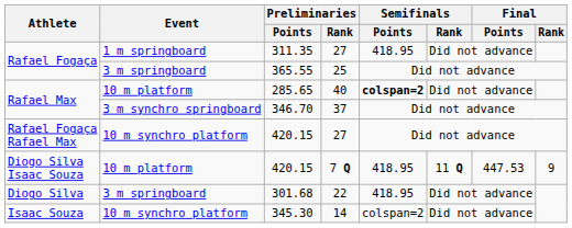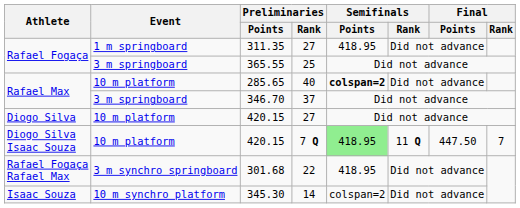346.70 | Event: 3 m synchro springboard -> 3 m springboard
420.15 / 27 | Athlete: Rafael Fogaça Rafael Max -> Diogo Silva
420.15 / 27 | Event: 10 m synchro platform -> 10 m platform
420.15 / 7 Q | Semifinals / Points: no background -> lightgreen background
420.15 / 7 Q | Final / Points: 447.53 -> 447.50
420.15 / 7 Q | Final / Rank: 9 -> 7
301.68 | Athlete: Diogo Silva -> Rafael Fogaça Rafael Max
301.68 | Event: 3 m springboard -> 3 m synchro springboard
